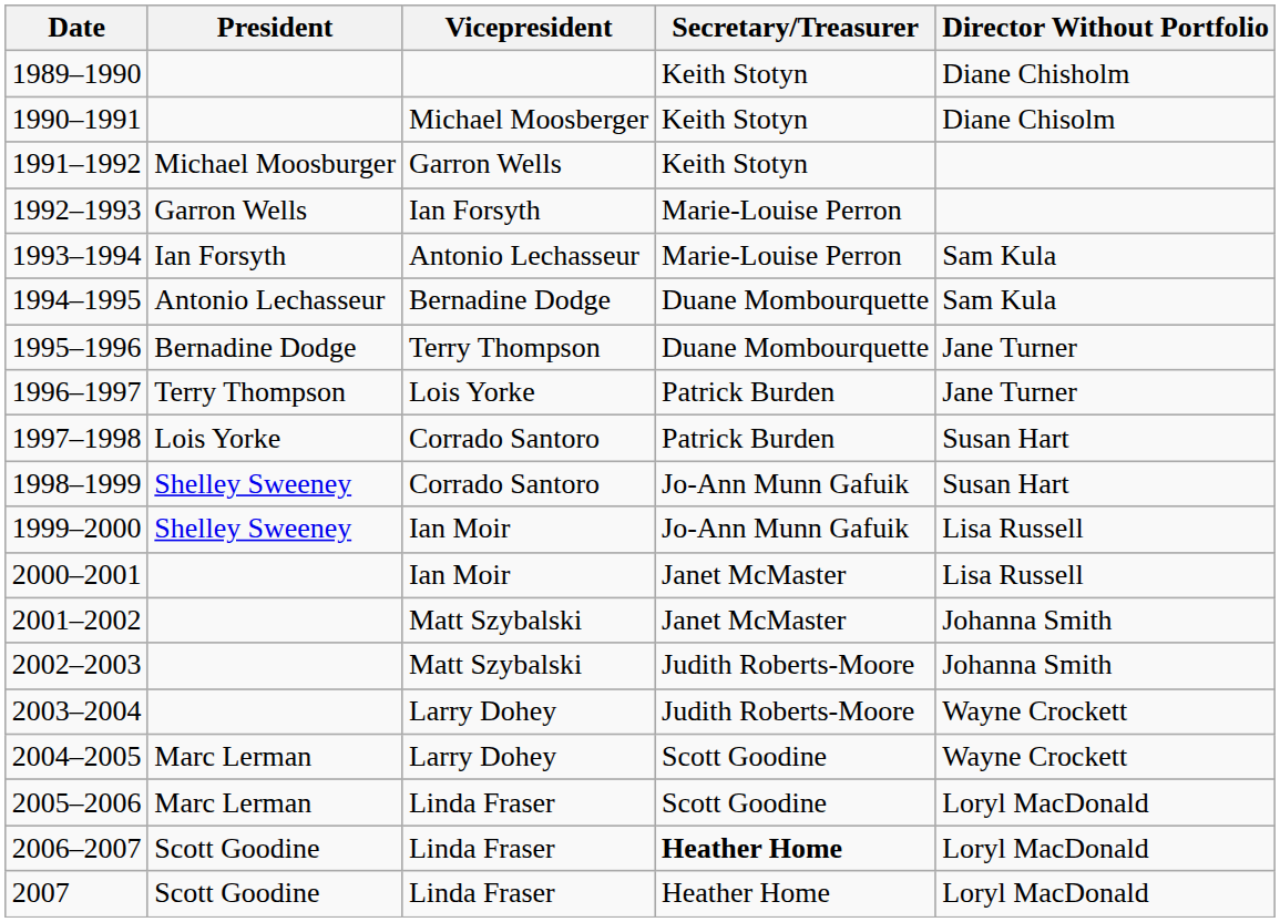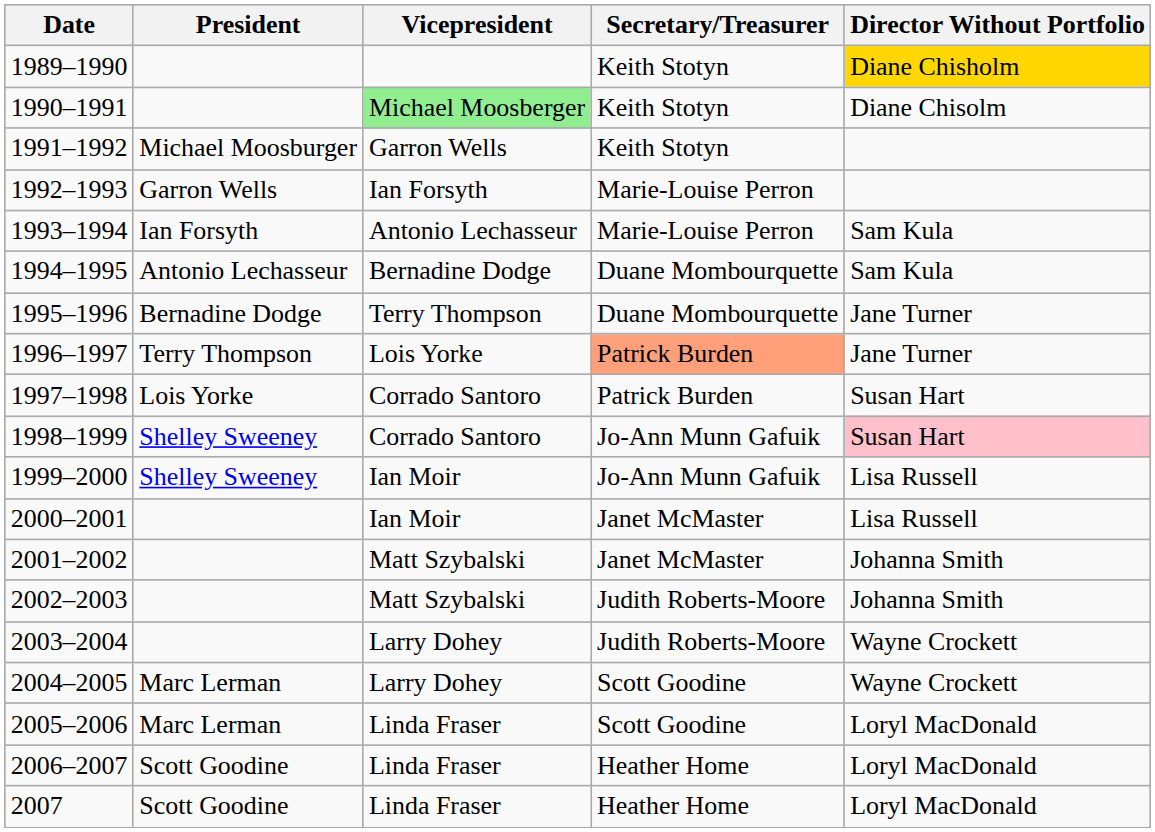1989–1990 | Director Without Portfolio: no background -> gold background
1990–1991 | Vicepresident: no background -> lightgreen background
1996–1997 | Secretary/Treasurer: no background -> lightsalmon background
1998–1999 | Director Without Portfolio: no background -> pink background
2006–2007 | Secretary/Treasurer: bold -> normal
